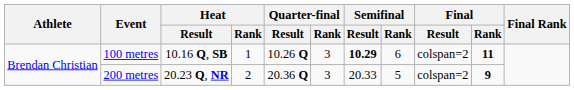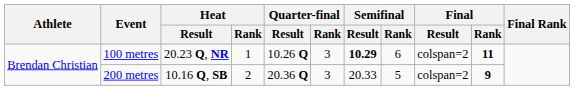100 metres | Heat / Result: 10.16 Q, SB -> 20.23 Q, NR
200 metres | Heat / Result: 20.23 Q, NR -> 10.16 Q, SB
